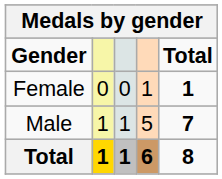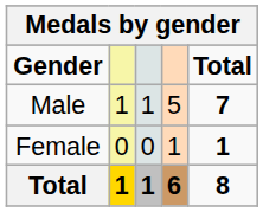rows swapped: Male <-> Female
